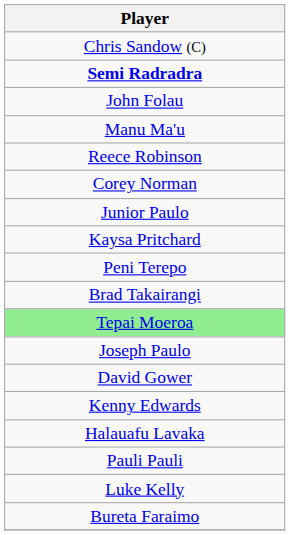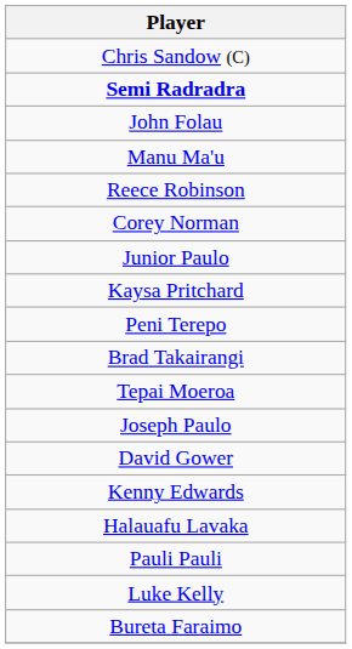row 12 | column 1: lightgreen background -> no background
